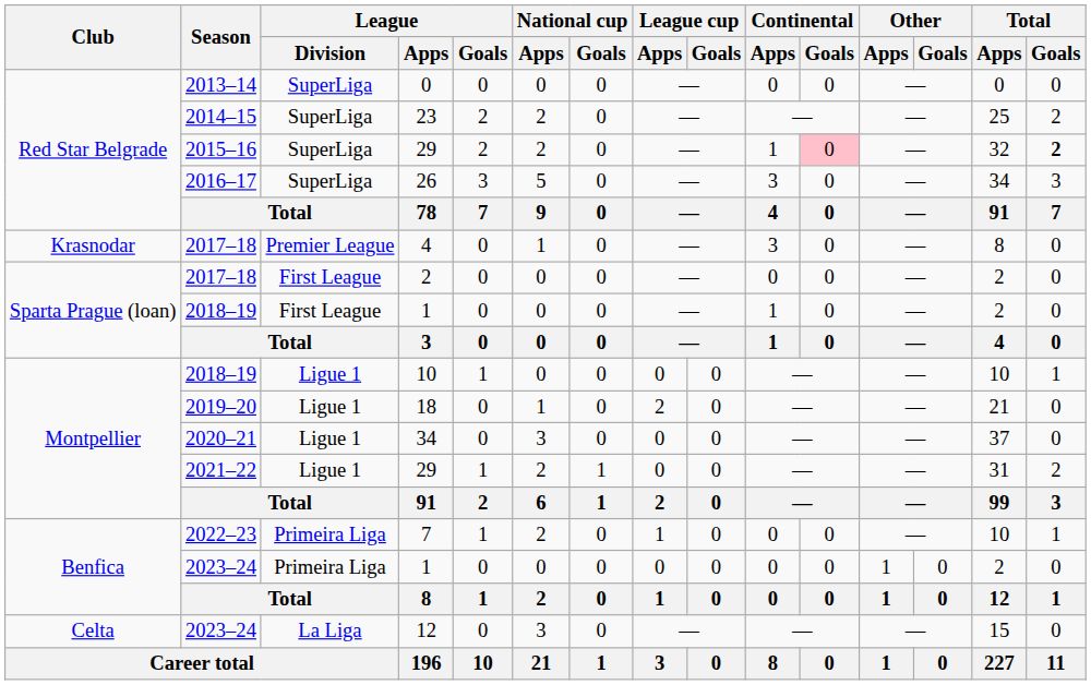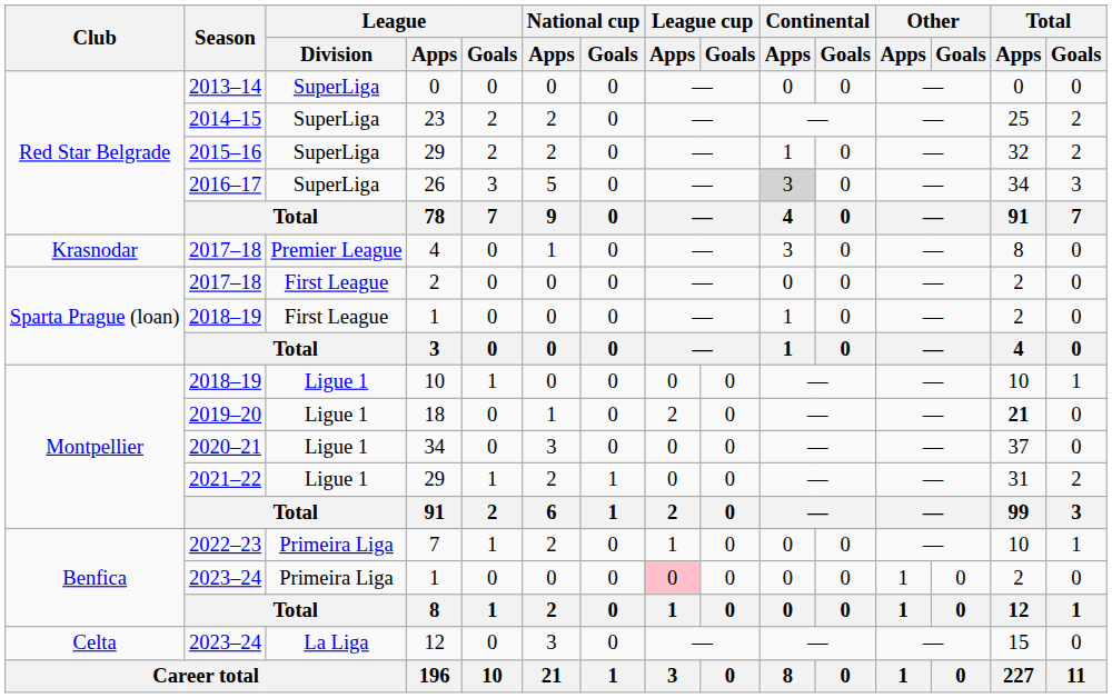2015–16 / 29 | Continental / Goals: pink background -> no background
2015–16 / 29 | Total / Goals: bold -> normal
26 | Continental / Apps: no background -> lightgrey background
18 | Total / Apps: normal -> bold
2023–24 / 1 | League cup / Apps: no background -> pink background
